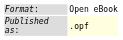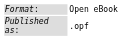Published as: | column 2: lightyellow background -> no background
